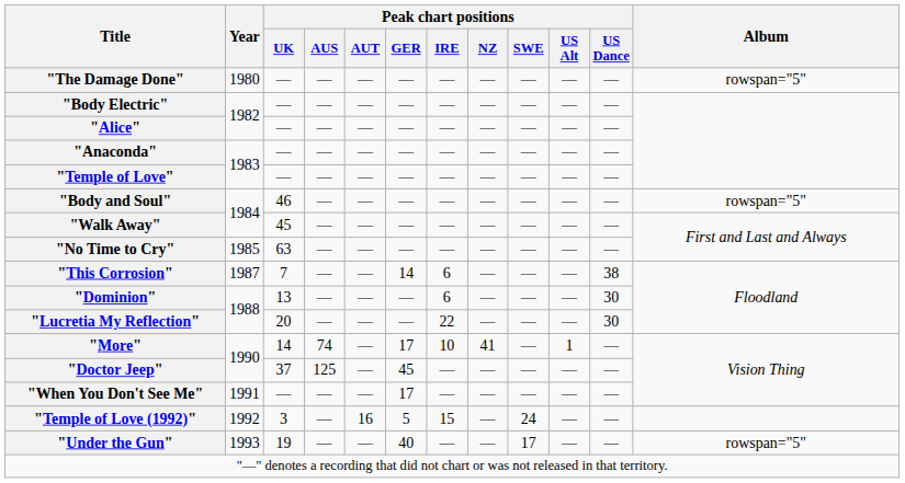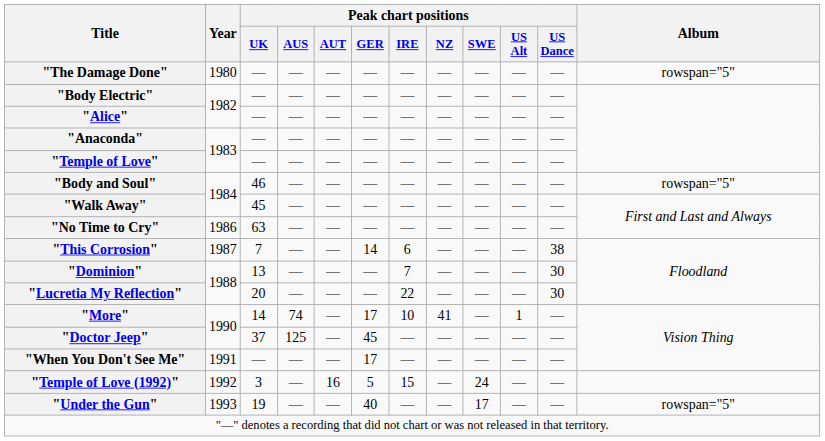"No Time to Cry" | Year: 1985 -> 1986
"Dominion" | Peak chart positions / IRE: 6 -> 7
